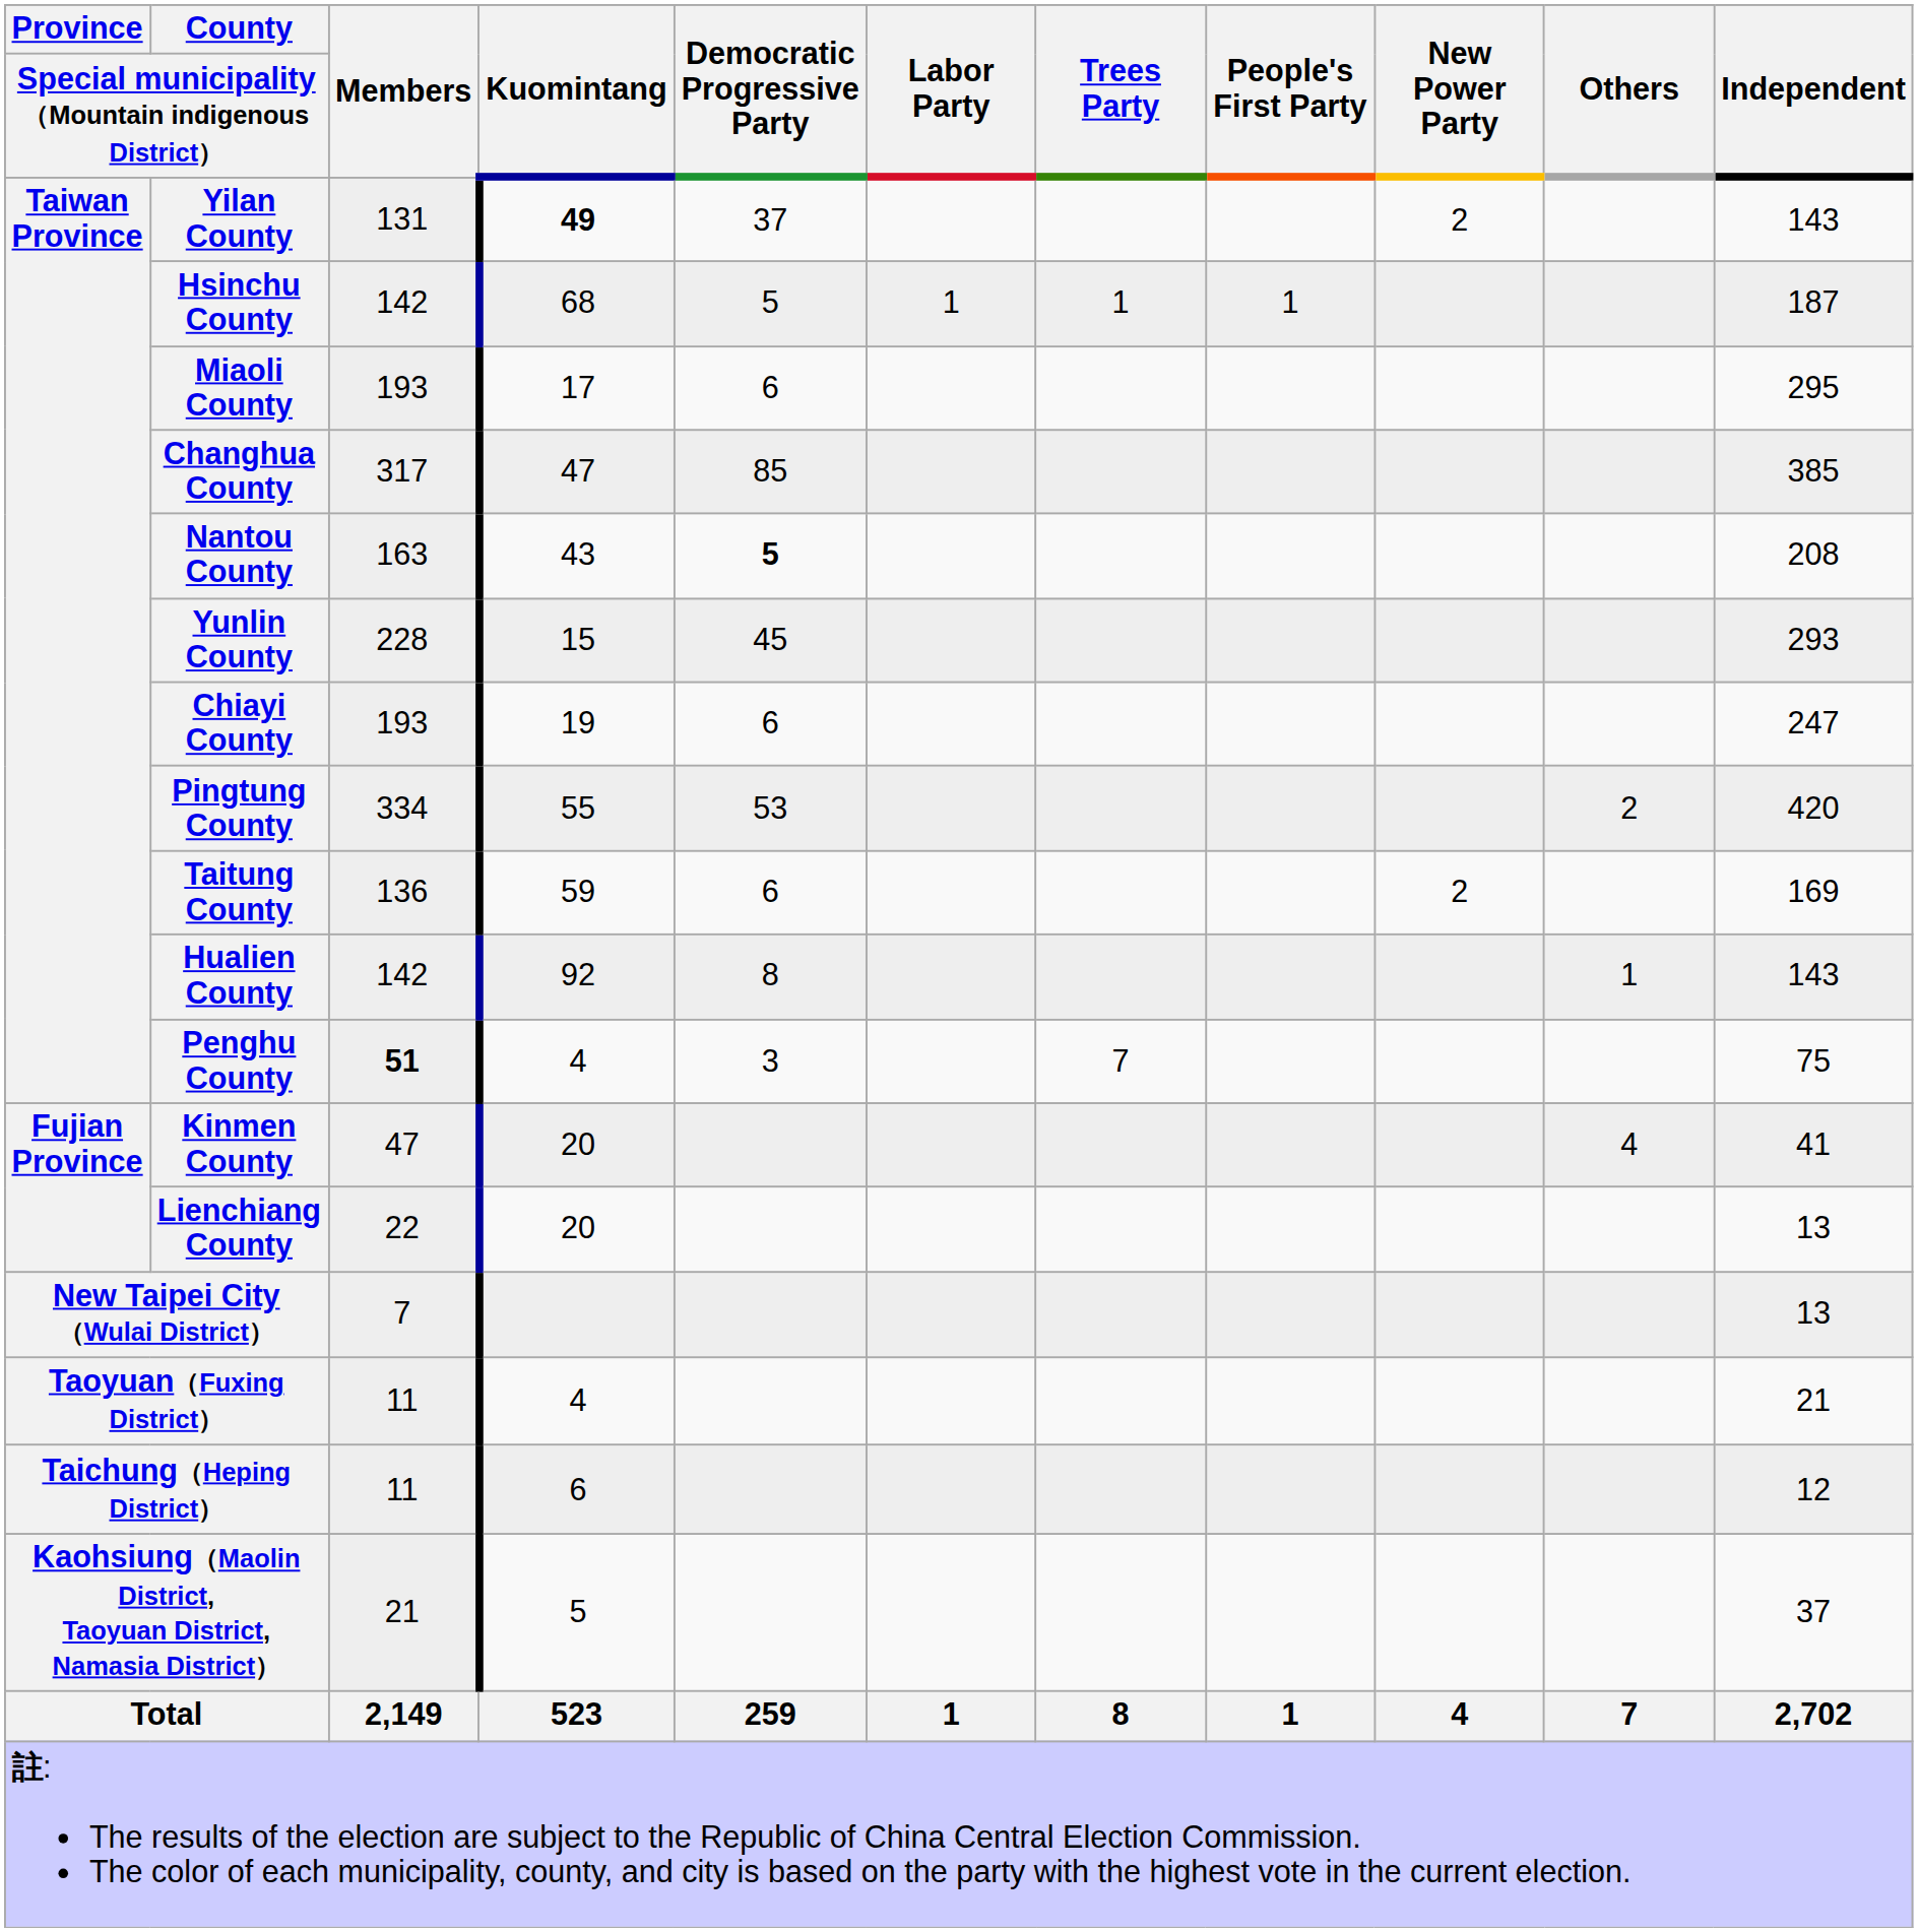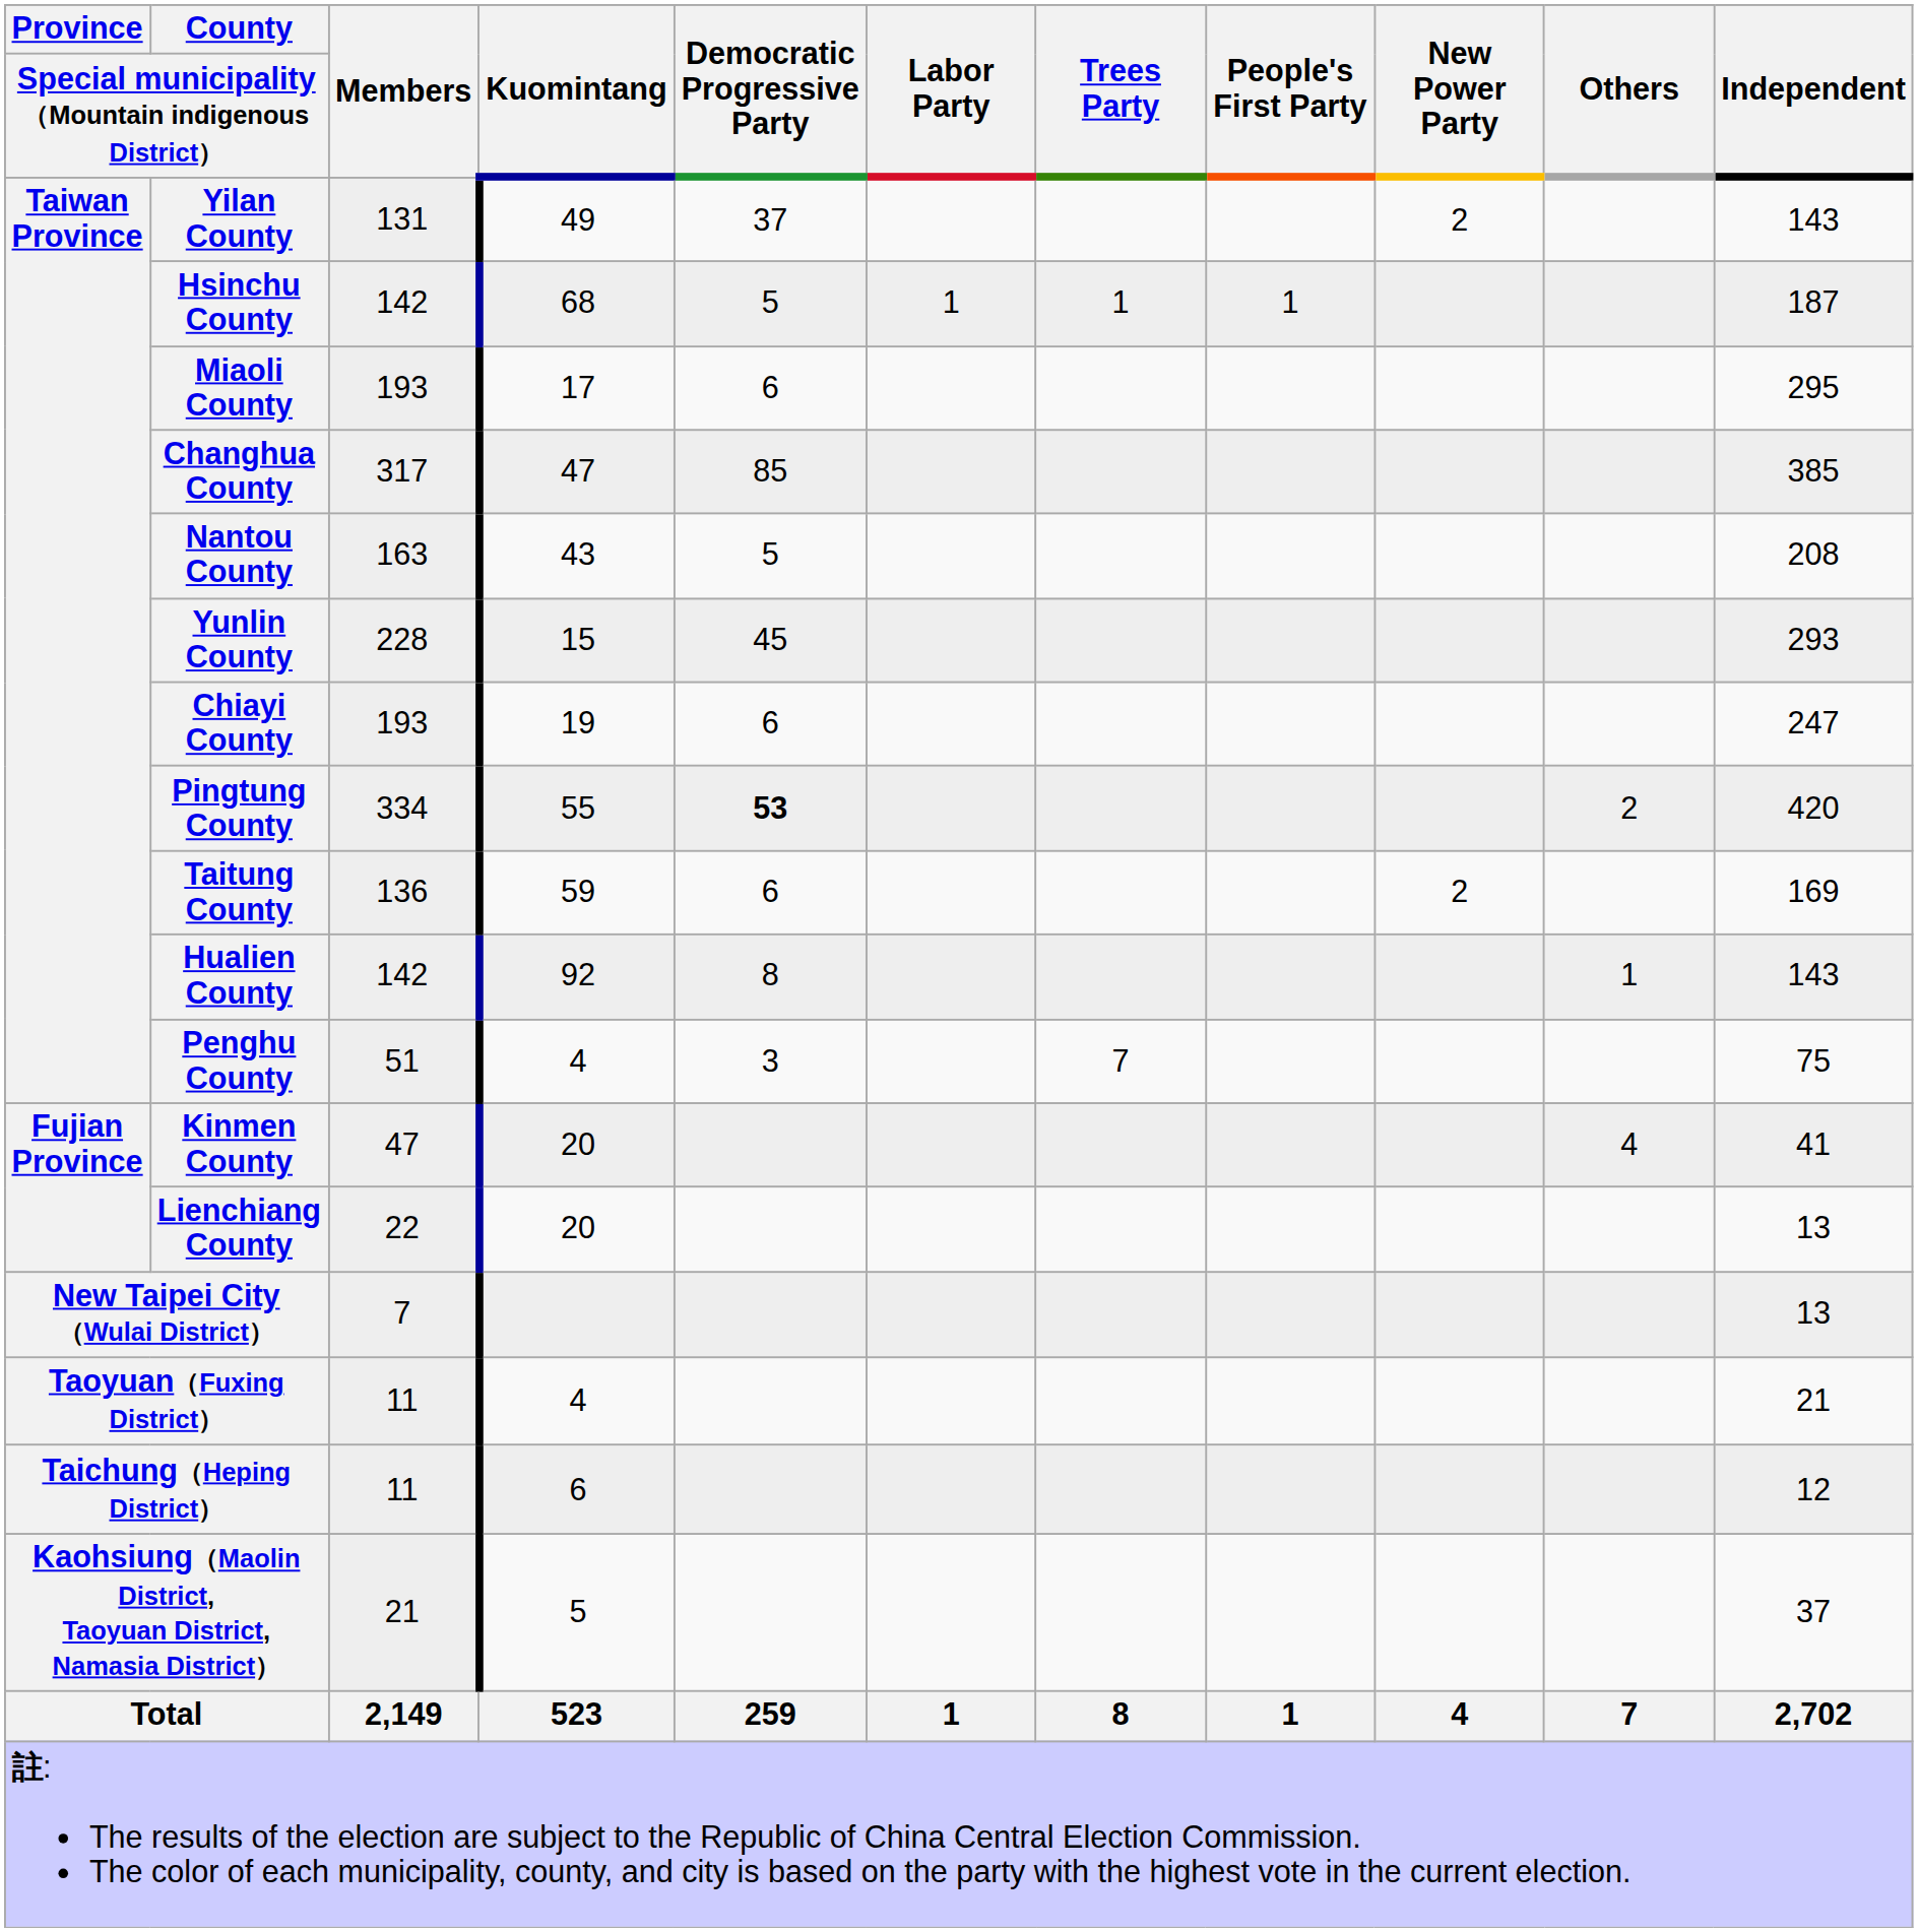Yilan County | Kuomintang: bold -> normal
Nantou County | Democratic Progressive Party: bold -> normal
Pingtung County | Democratic Progressive Party: normal -> bold
Penghu County | Members: bold -> normal
